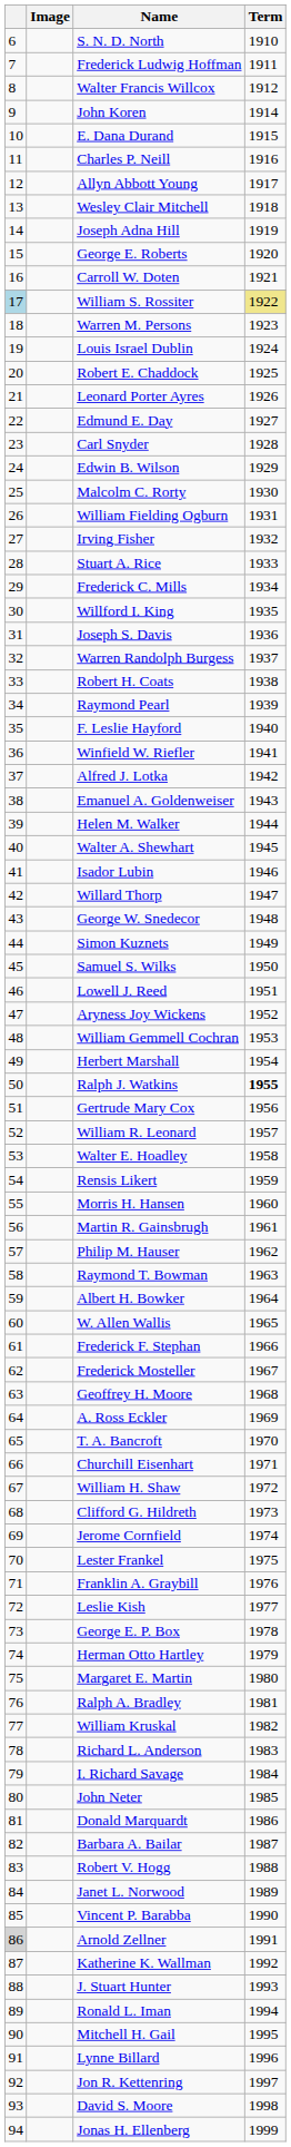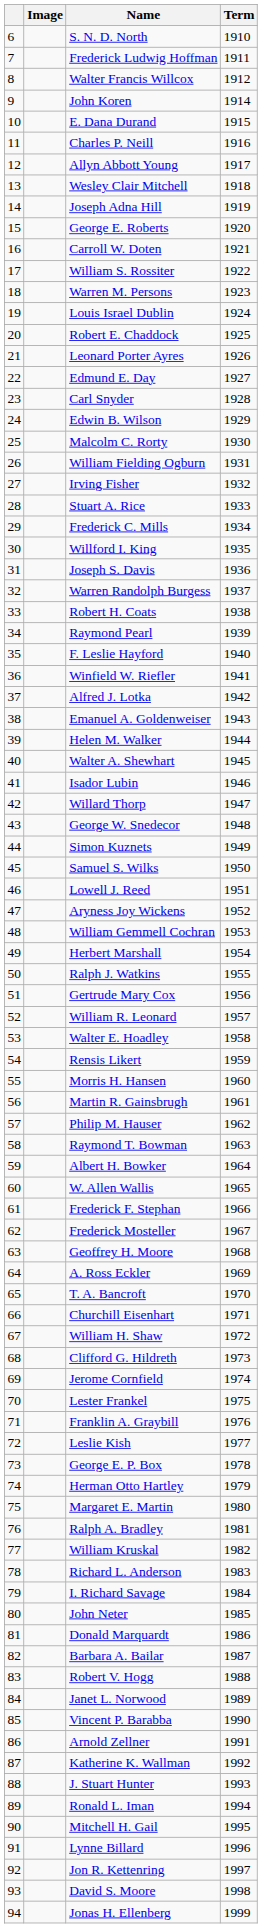William S. Rossiter | column 1: lightblue background -> no background
William S. Rossiter | Term: khaki background -> no background
Ralph J. Watkins | Term: bold -> normal
Arnold Zellner | column 1: lightgrey background -> no background
